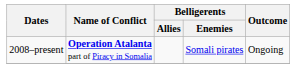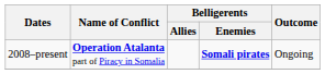2008–present | Belligerents / Enemies: normal -> bold
